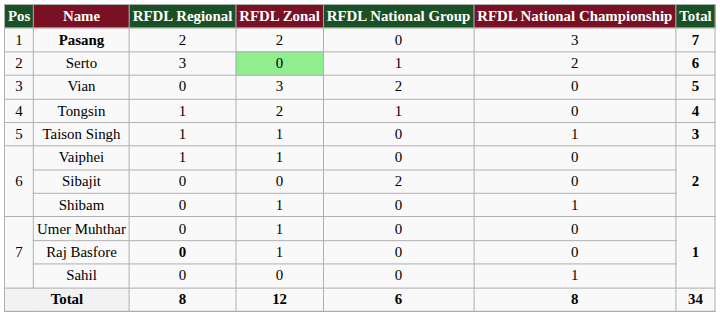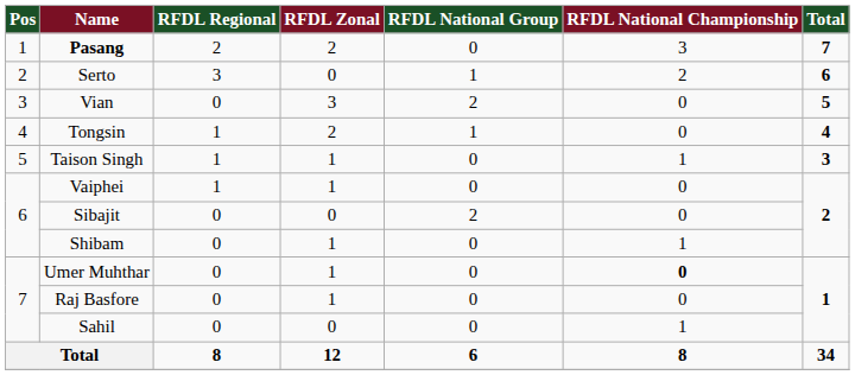Serto | RFDL Zonal: lightgreen background -> no background
Umer Muhthar | RFDL National Championship: normal -> bold
Raj Basfore | RFDL Regional: bold -> normal
